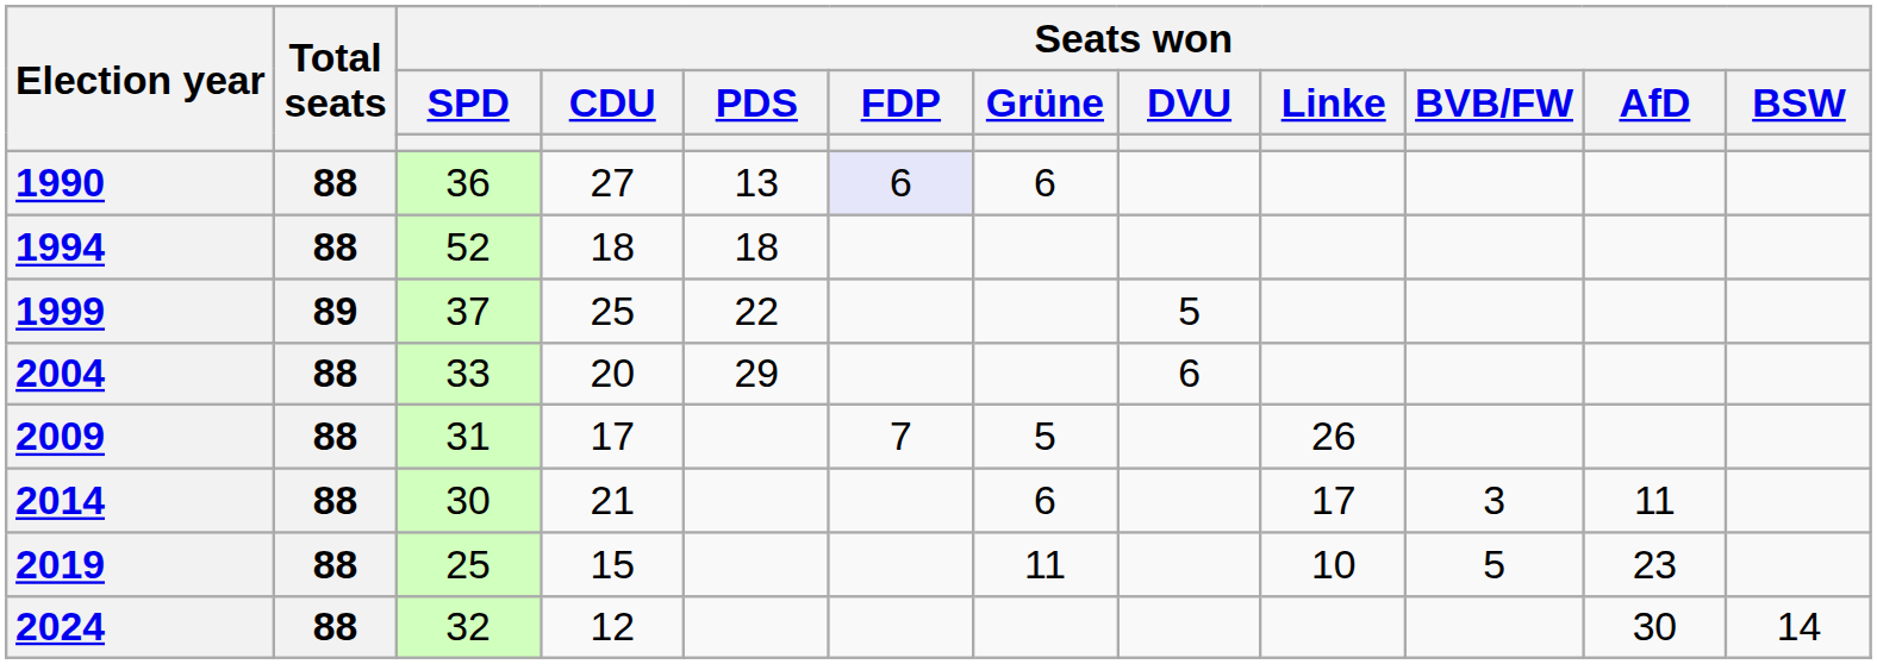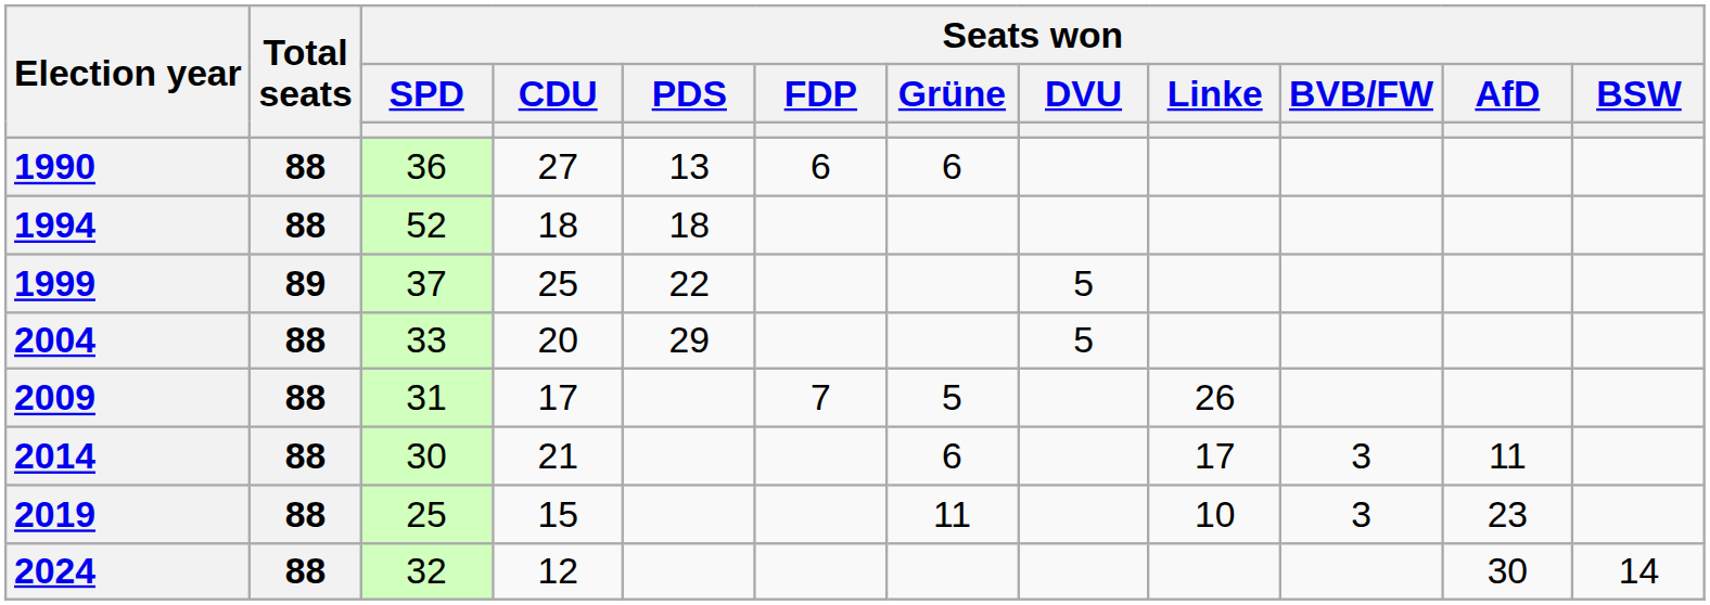1990 | Seats won / FDP: lavender background -> no background
2004 | Seats won / DVU: 6 -> 5
2019 | Seats won / BVB/FW: 5 -> 3
